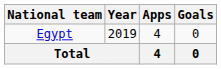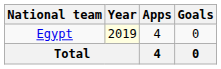Egypt | Year: no background -> lightyellow background
